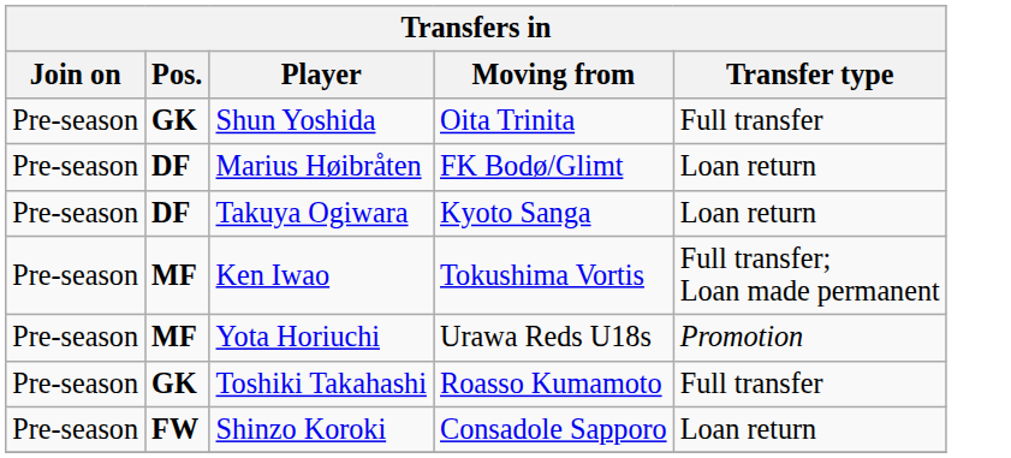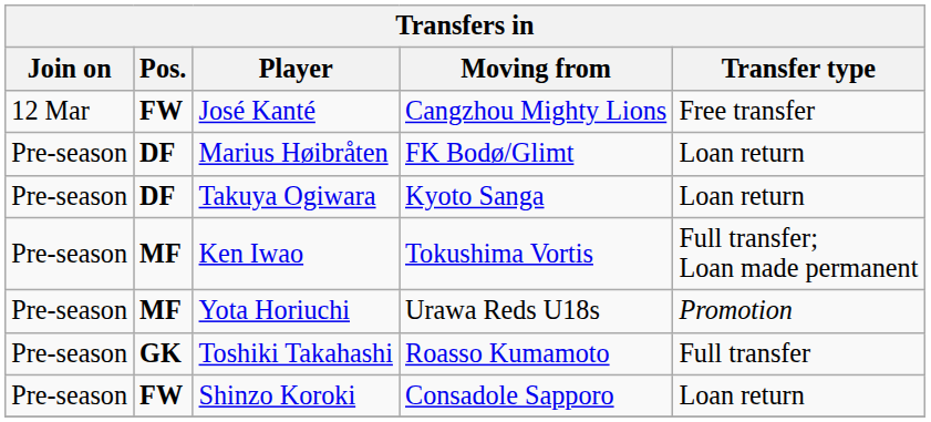+ row: 12 Mar | FW | José Kanté | Cangzhou Mighty Lions | Free transfer
- row: Pre-season | GK | Shun Yoshida | Oita Trinita | Full transfer
